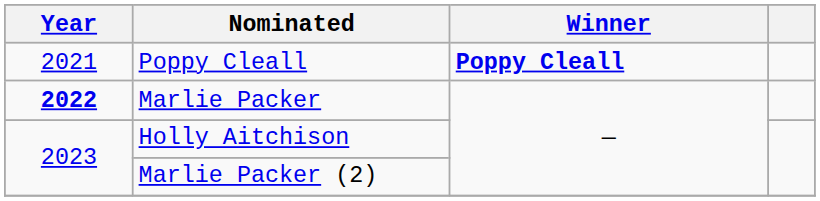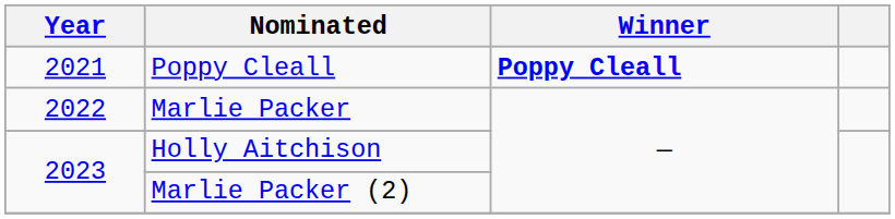Marlie Packer | Year: bold -> normal
